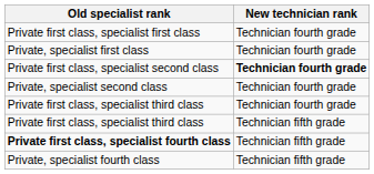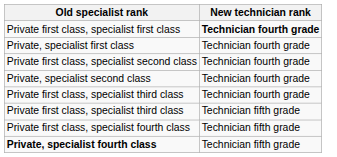row 2 | New technician rank: normal -> bold
row 4 | New technician rank: bold -> normal
row 8 | Old specialist rank: bold -> normal
row 9 | Old specialist rank: normal -> bold
